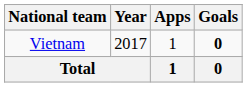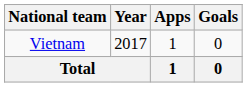Vietnam | Goals: bold -> normal
